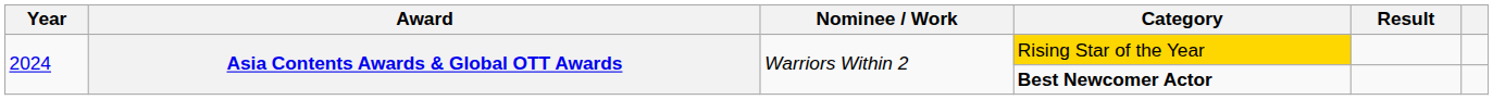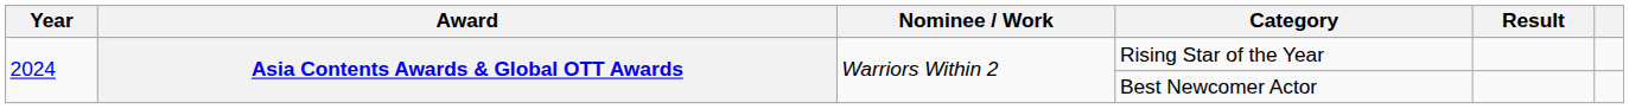Rising Star of the Year | Category: gold background -> no background
Best Newcomer Actor | Category: bold -> normal
